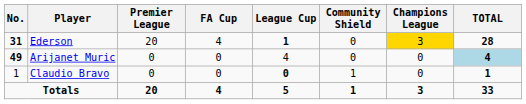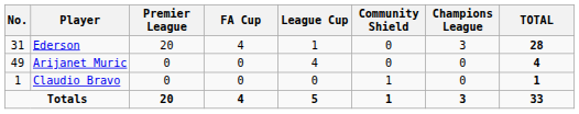Ederson | No.: bold -> normal
Ederson | League Cup: bold -> normal
Ederson | Champions League: gold background -> no background
Arijanet Muric | No.: bold -> normal
Arijanet Muric | TOTAL: lightblue background -> no background
Claudio Bravo | League Cup: bold -> normal
